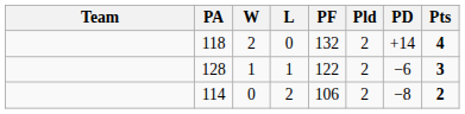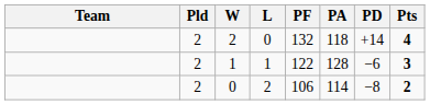columns swapped: Pld <-> PA
